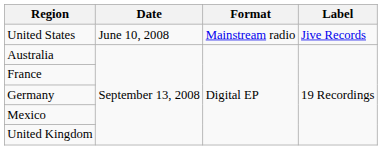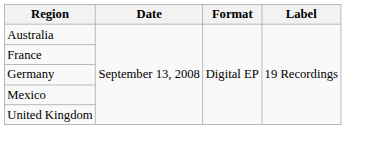- row: United States | June 10, 2008 | Mainstream radio | Jive Records
